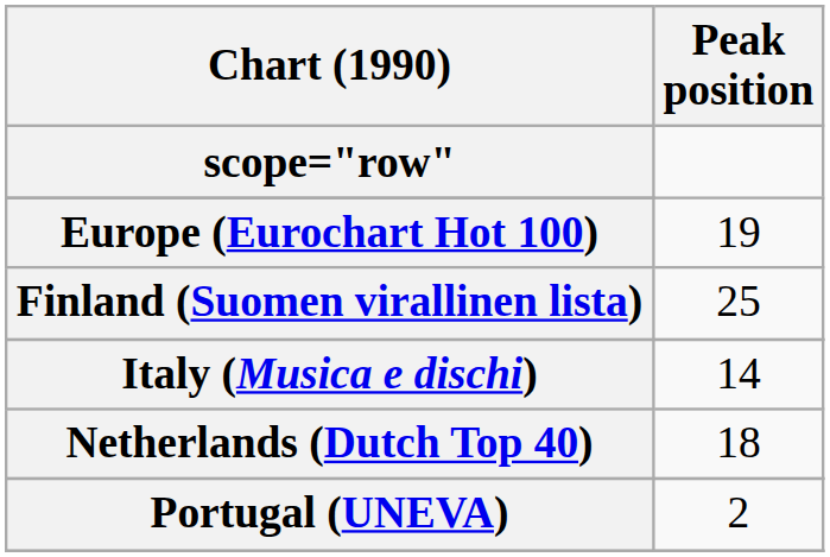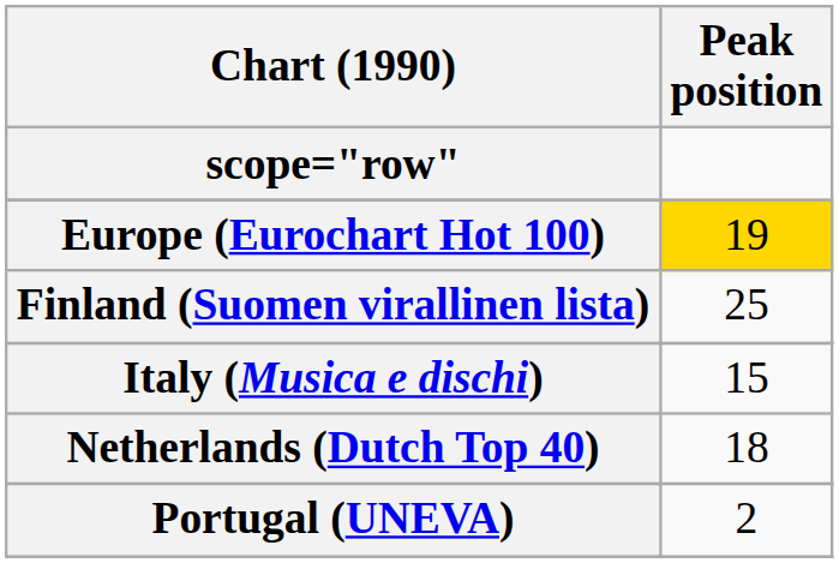Europe (Eurochart Hot 100) | Peak position: no background -> gold background
Italy (Musica e dischi) | Peak position: 14 -> 15
